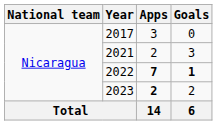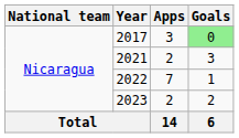2017 | Goals: no background -> lightgreen background
2022 | Apps: bold -> normal
2022 | Goals: bold -> normal
2023 | Apps: bold -> normal
